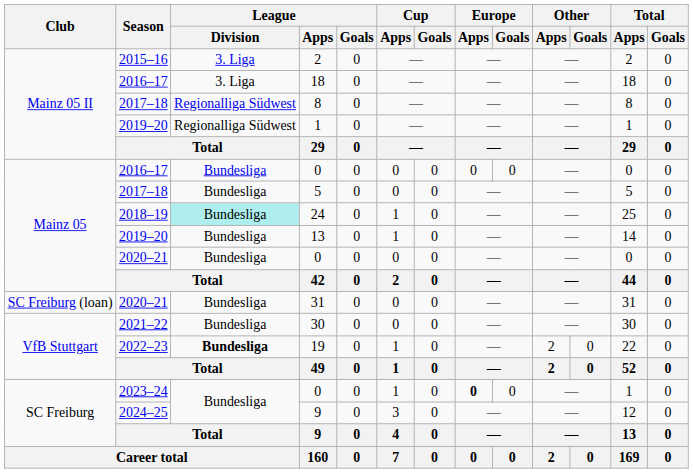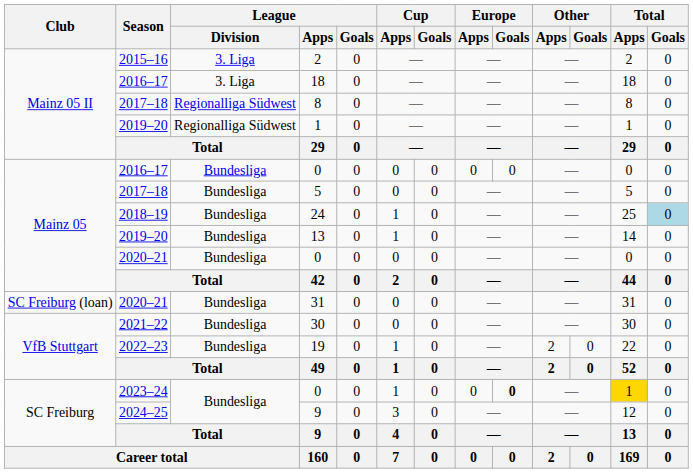24 | League / Division: paleturquoise background -> no background
24 | Total / Goals: no background -> lightblue background
19 | League / Division: bold -> normal
2023–24 / 0 | Europe / Apps: bold -> normal
2023–24 / 0 | Europe / Goals: normal -> bold
2023–24 / 0 | Total / Apps: no background -> gold background
